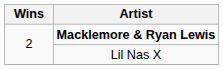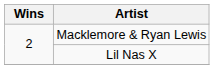Macklemore & Ryan Lewis | Artist: bold -> normal
